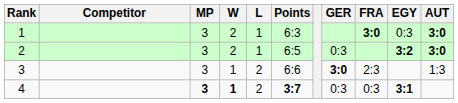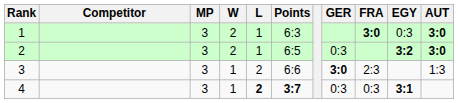4 | MP: bold -> normal
4 | W: bold -> normal
4 | L: normal -> bold
